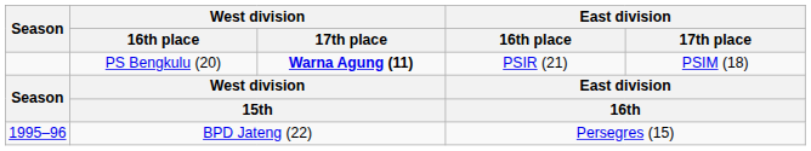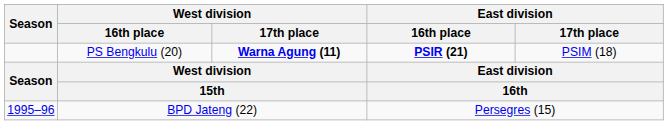PS Bengkulu (20) | East division / 16th place: normal -> bold
